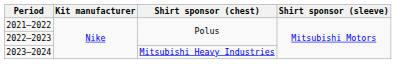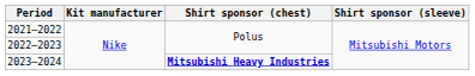2023–2024 | Shirt sponsor (chest): normal -> bold
